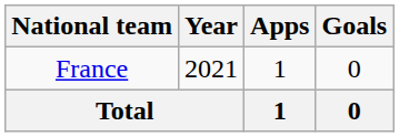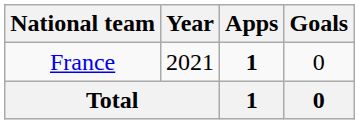France | Apps: normal -> bold
